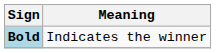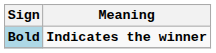Bold | Meaning: normal -> bold
